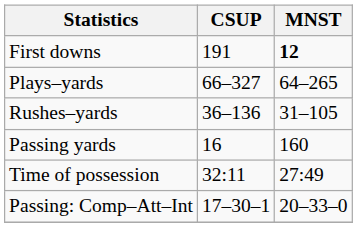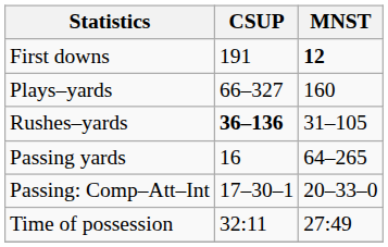Plays–yards | MNST: 64–265 -> 160
Rushes–yards | CSUP: normal -> bold
Passing yards | MNST: 160 -> 64–265
rows swapped: Passing: Comp–Att–Int <-> Time of possession
